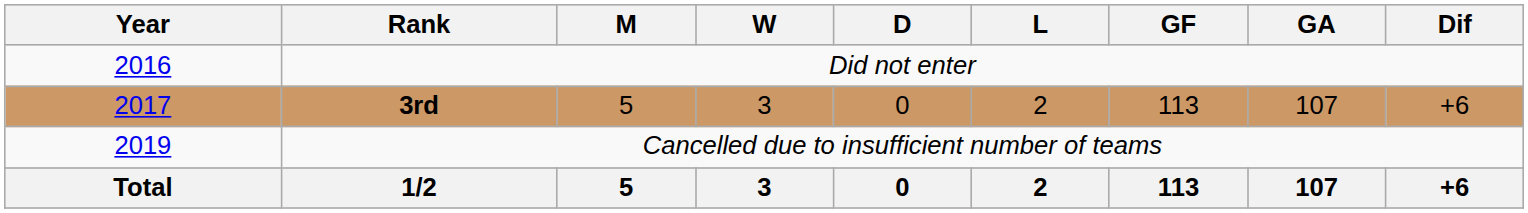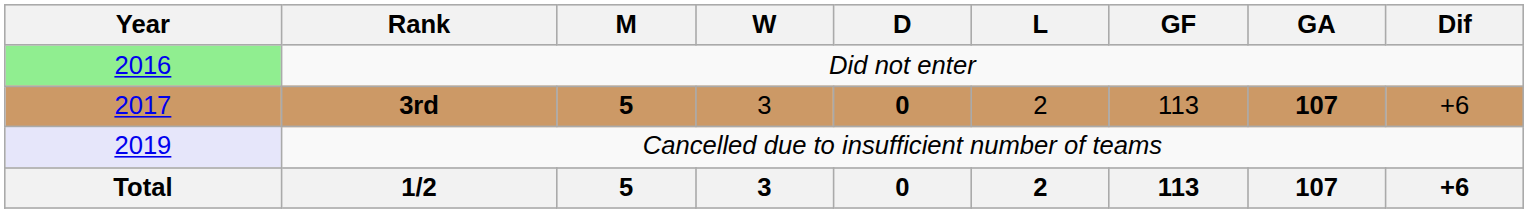Did not enter | Year: no background -> lightgreen background
3rd | M: normal -> bold
3rd | D: normal -> bold
3rd | GA: normal -> bold
Cancelled due to insufficient number of teams | Year: no background -> lavender background
